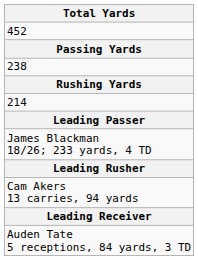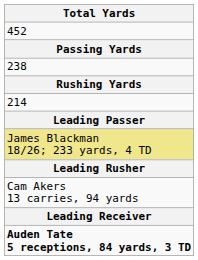row 8 | column 1: no background -> khaki background
row 12 | column 1: normal -> bold
